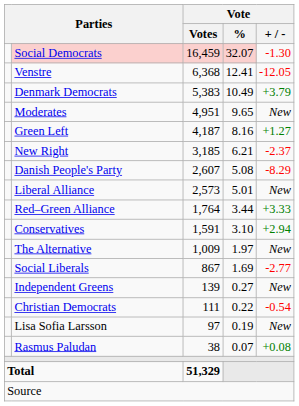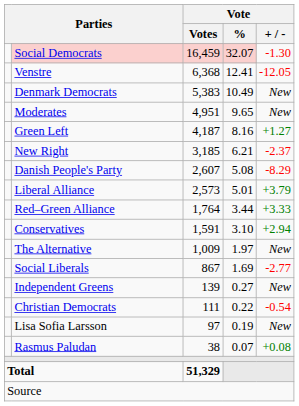Denmark Democrats | Vote / + / -: +3.79 -> New
Liberal Alliance | Vote / + / -: New -> +3.79
